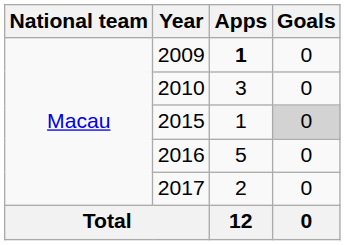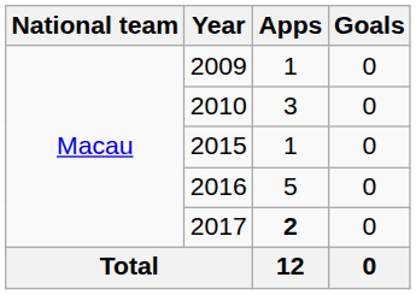2009 | Apps: bold -> normal
2015 | Goals: lightgrey background -> no background
2017 | Apps: normal -> bold
